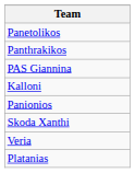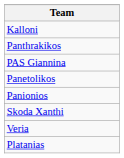row 2 | column 1: Panetolikos -> Kalloni
row 5 | column 1: Kalloni -> Panetolikos
